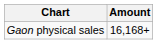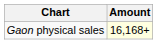Gaon physical sales | Amount: no background -> lightyellow background
